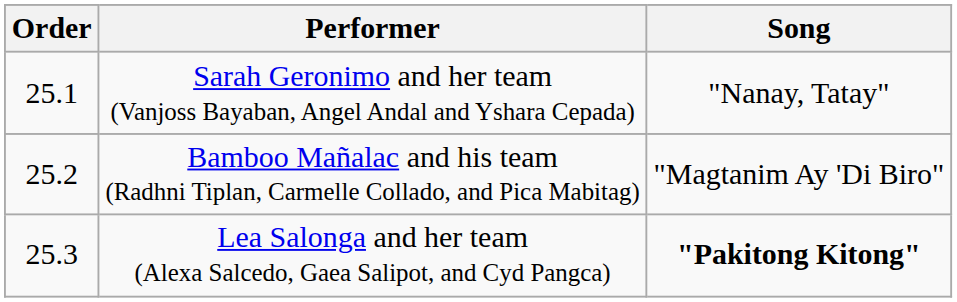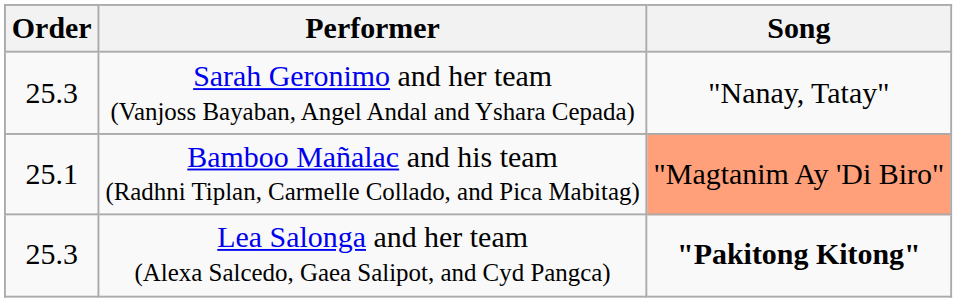row 2 | Order: 25.1 -> 25.3
row 3 | Order: 25.2 -> 25.1
row 3 | Song: no background -> lightsalmon background
